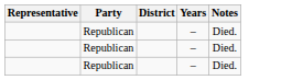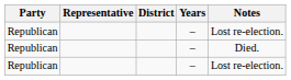columns swapped: Representative <-> Party
row 2 | Notes: Died. -> Lost re-election.
row 4 | Notes: Died. -> Lost re-election.
